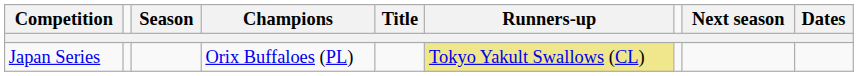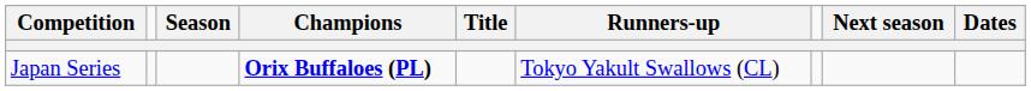Japan Series | Champions: normal -> bold
Japan Series | Runners-up: khaki background -> no background
